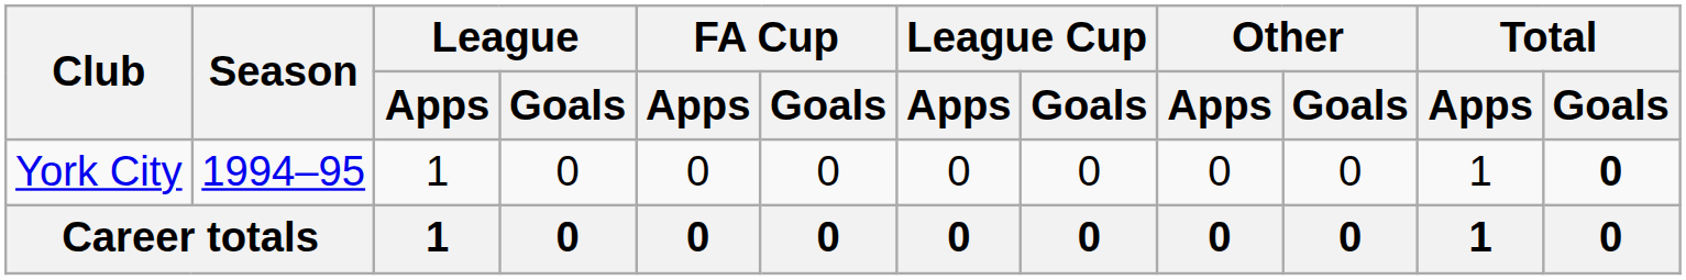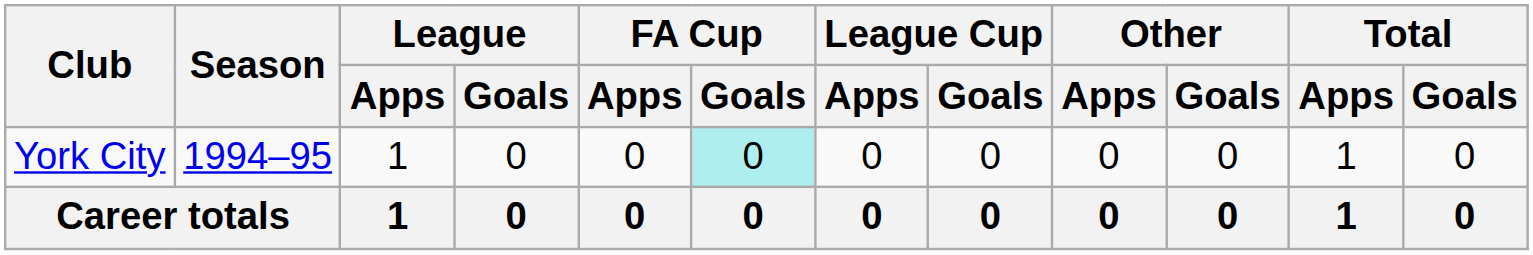York City | FA Cup / Goals: no background -> paleturquoise background
York City | Total / Goals: bold -> normal
